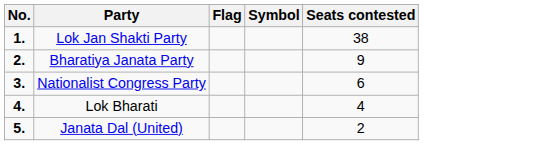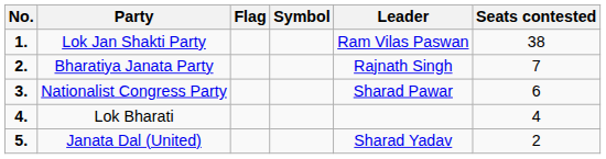+ column: Leader | Ram Vilas Paswan | Rajnath Singh | Sharad Pawar | Sharad Yadav
Bharatiya Janata Party | Seats contested: 9 -> 7
